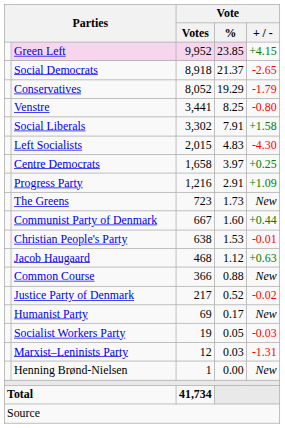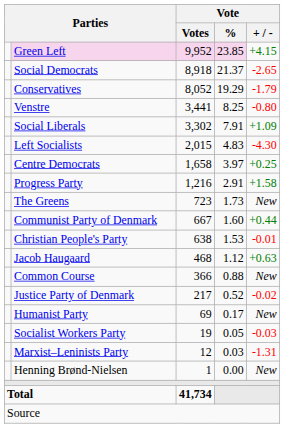Social Liberals | Vote / + / -: +1.58 -> +1.09
Progress Party | Vote / + / -: +1.09 -> +1.58
